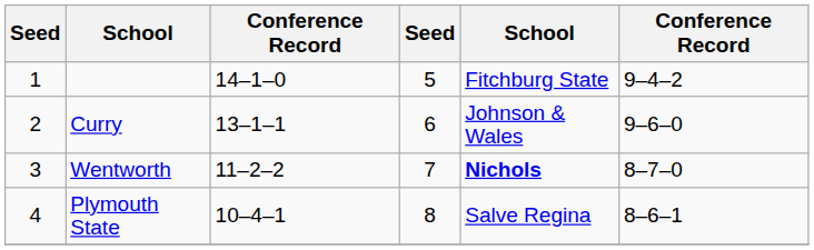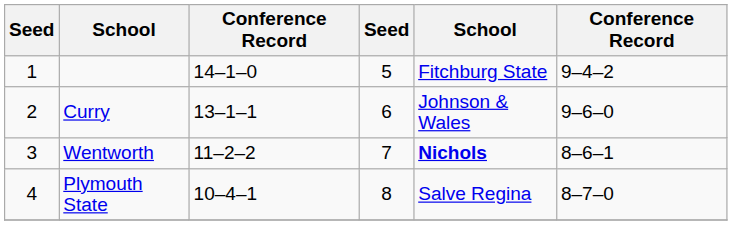Wentworth | column 6: 8–7–0 -> 8–6–1
Plymouth State | column 6: 8–6–1 -> 8–7–0
